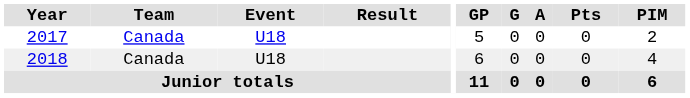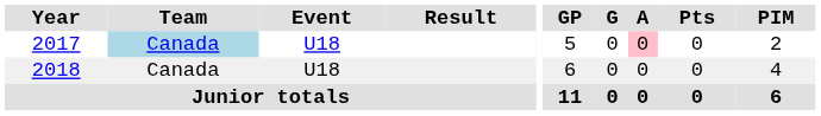2017 | Team: no background -> lightblue background
2017 | A: no background -> pink background
